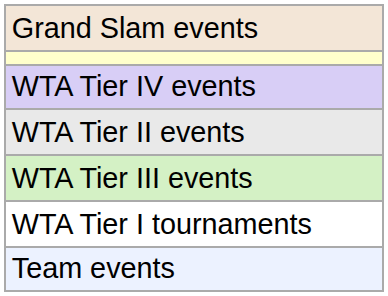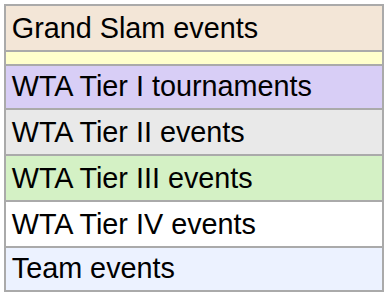row 3 | column 1: WTA Tier IV events -> WTA Tier I tournaments
row 6 | column 1: WTA Tier I tournaments -> WTA Tier IV events
